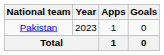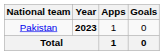Pakistan | Year: normal -> bold
